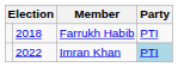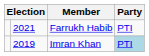Farrukh Habib | column 2: 2018 -> 2021
Imran Khan | column 2: 2022 -> 2019
